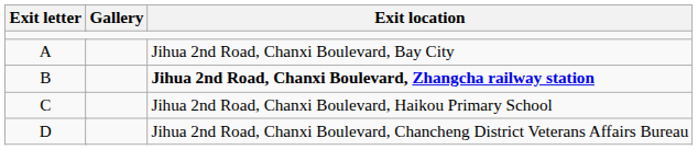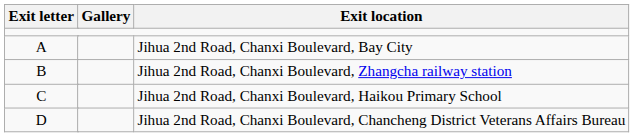Jihua 2nd Road, Chanxi Boulevard, Zhangcha railway station | Exit location: bold -> normal
